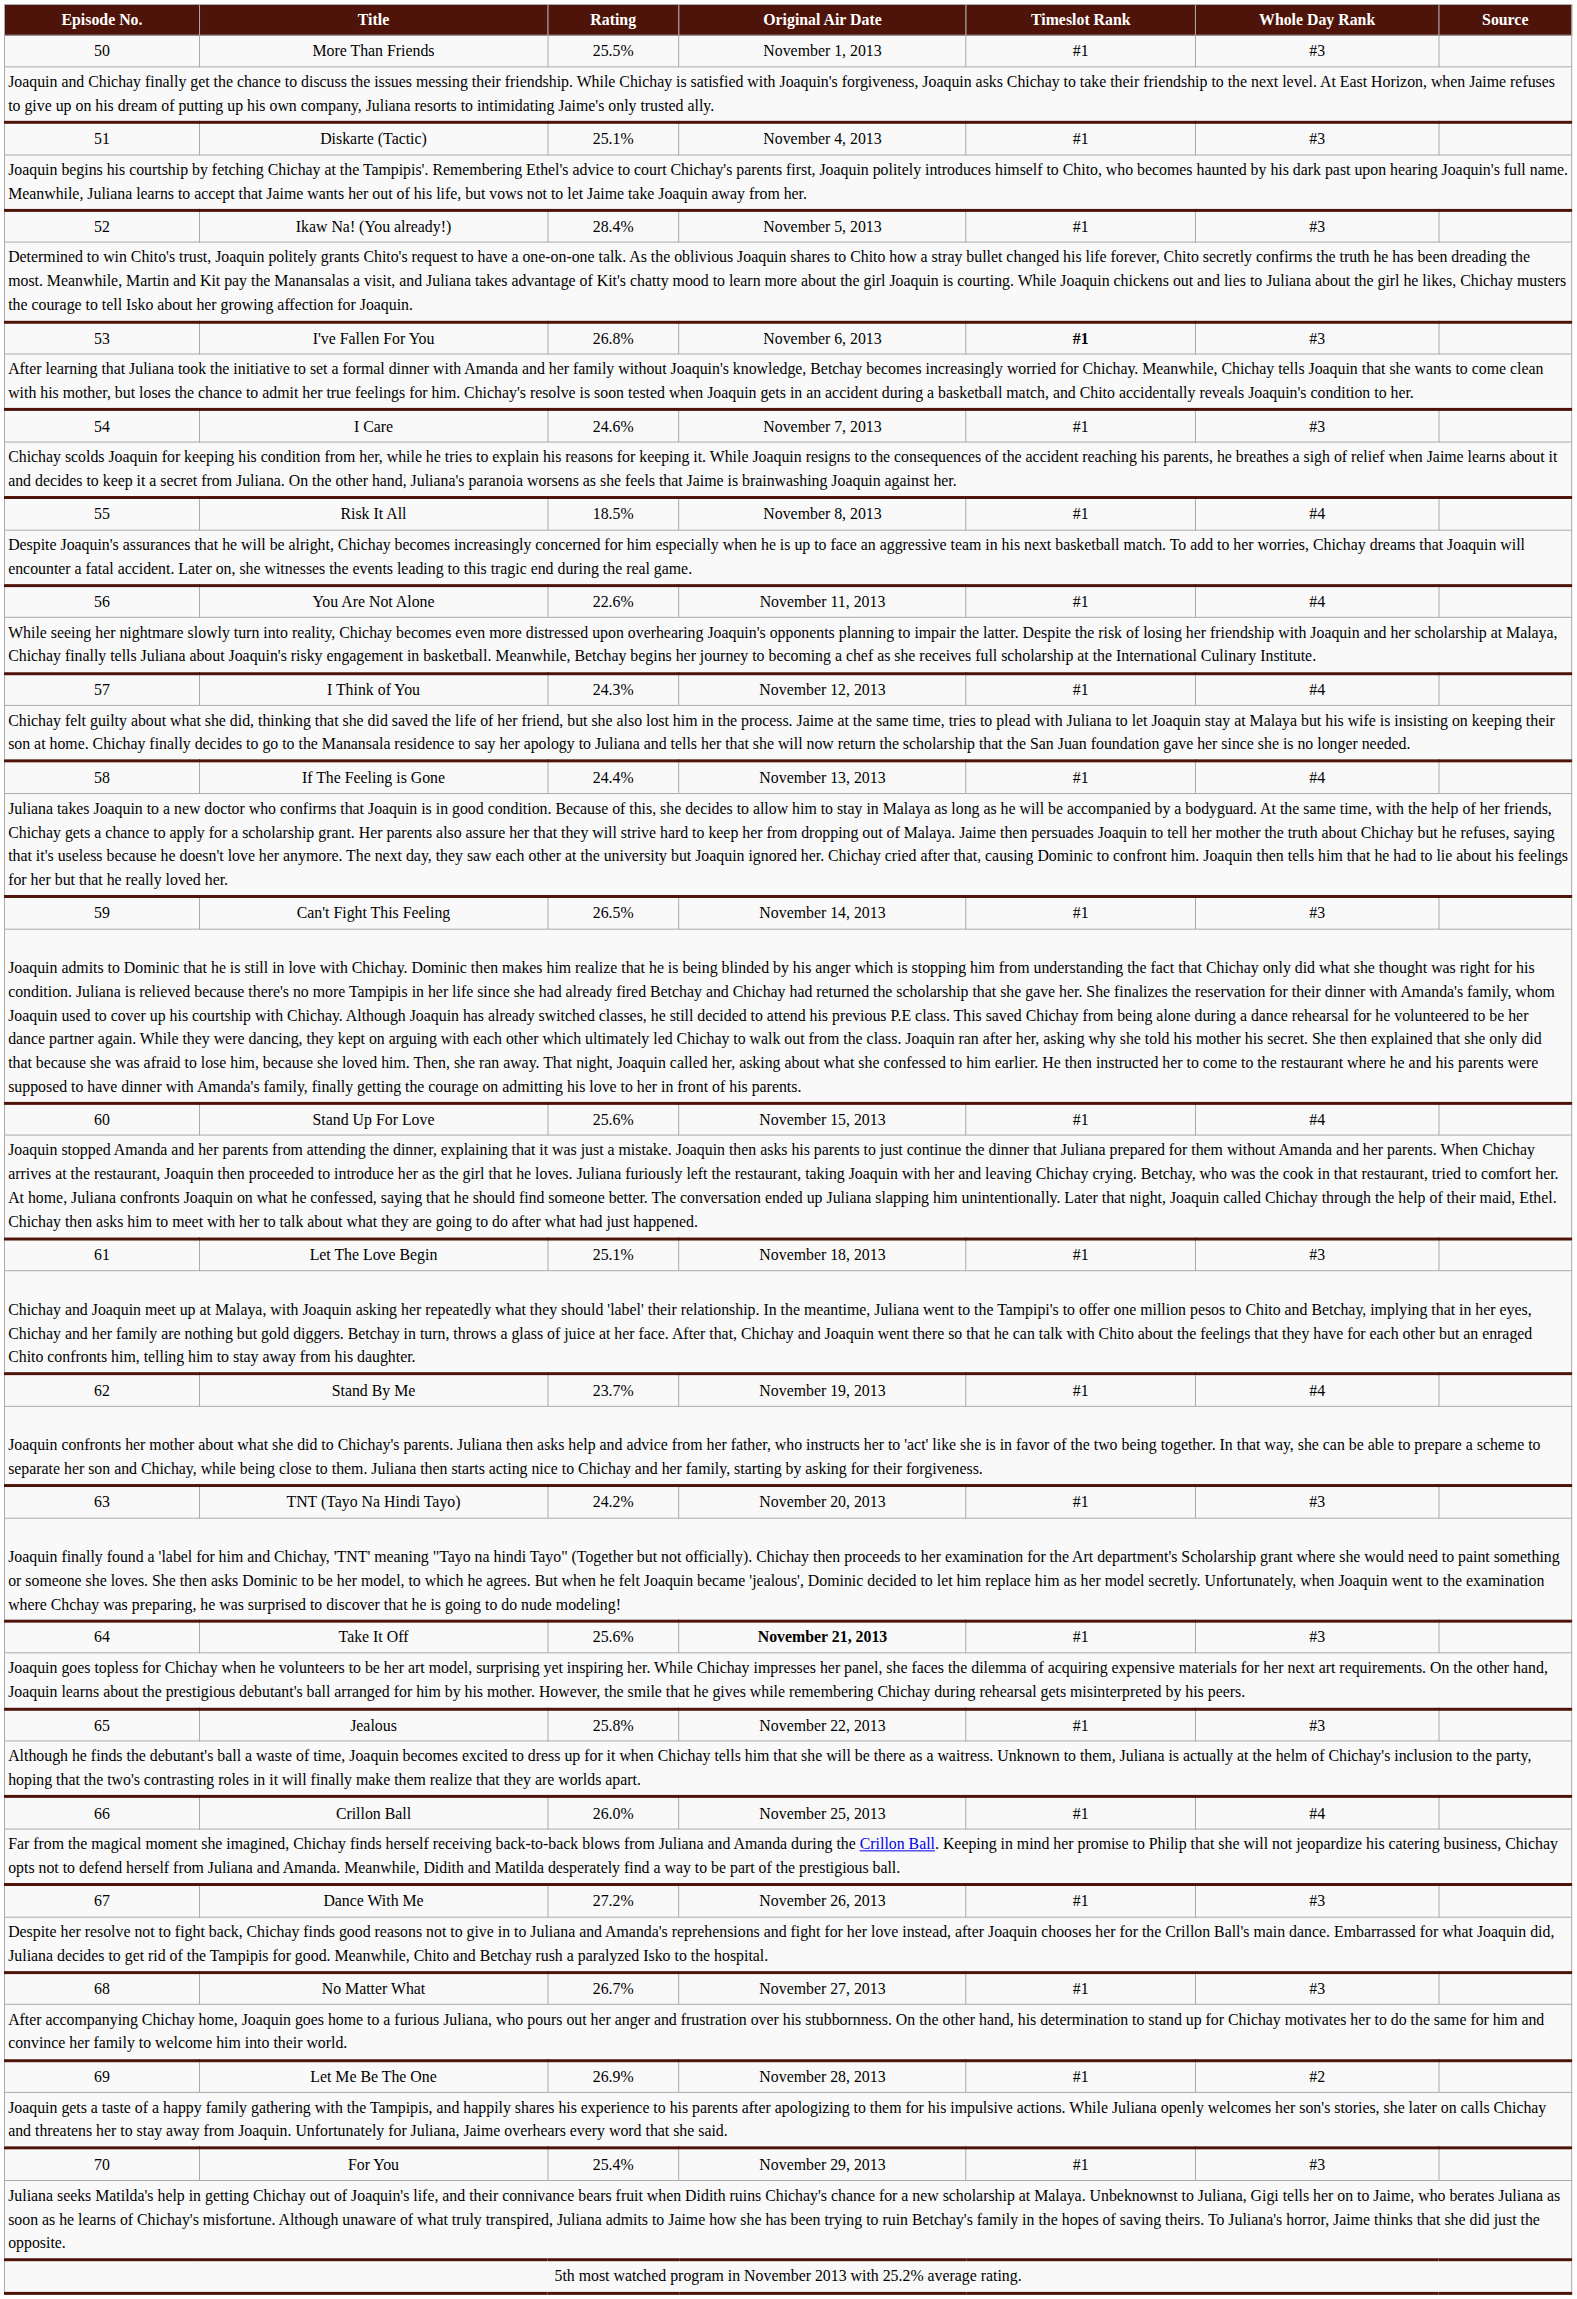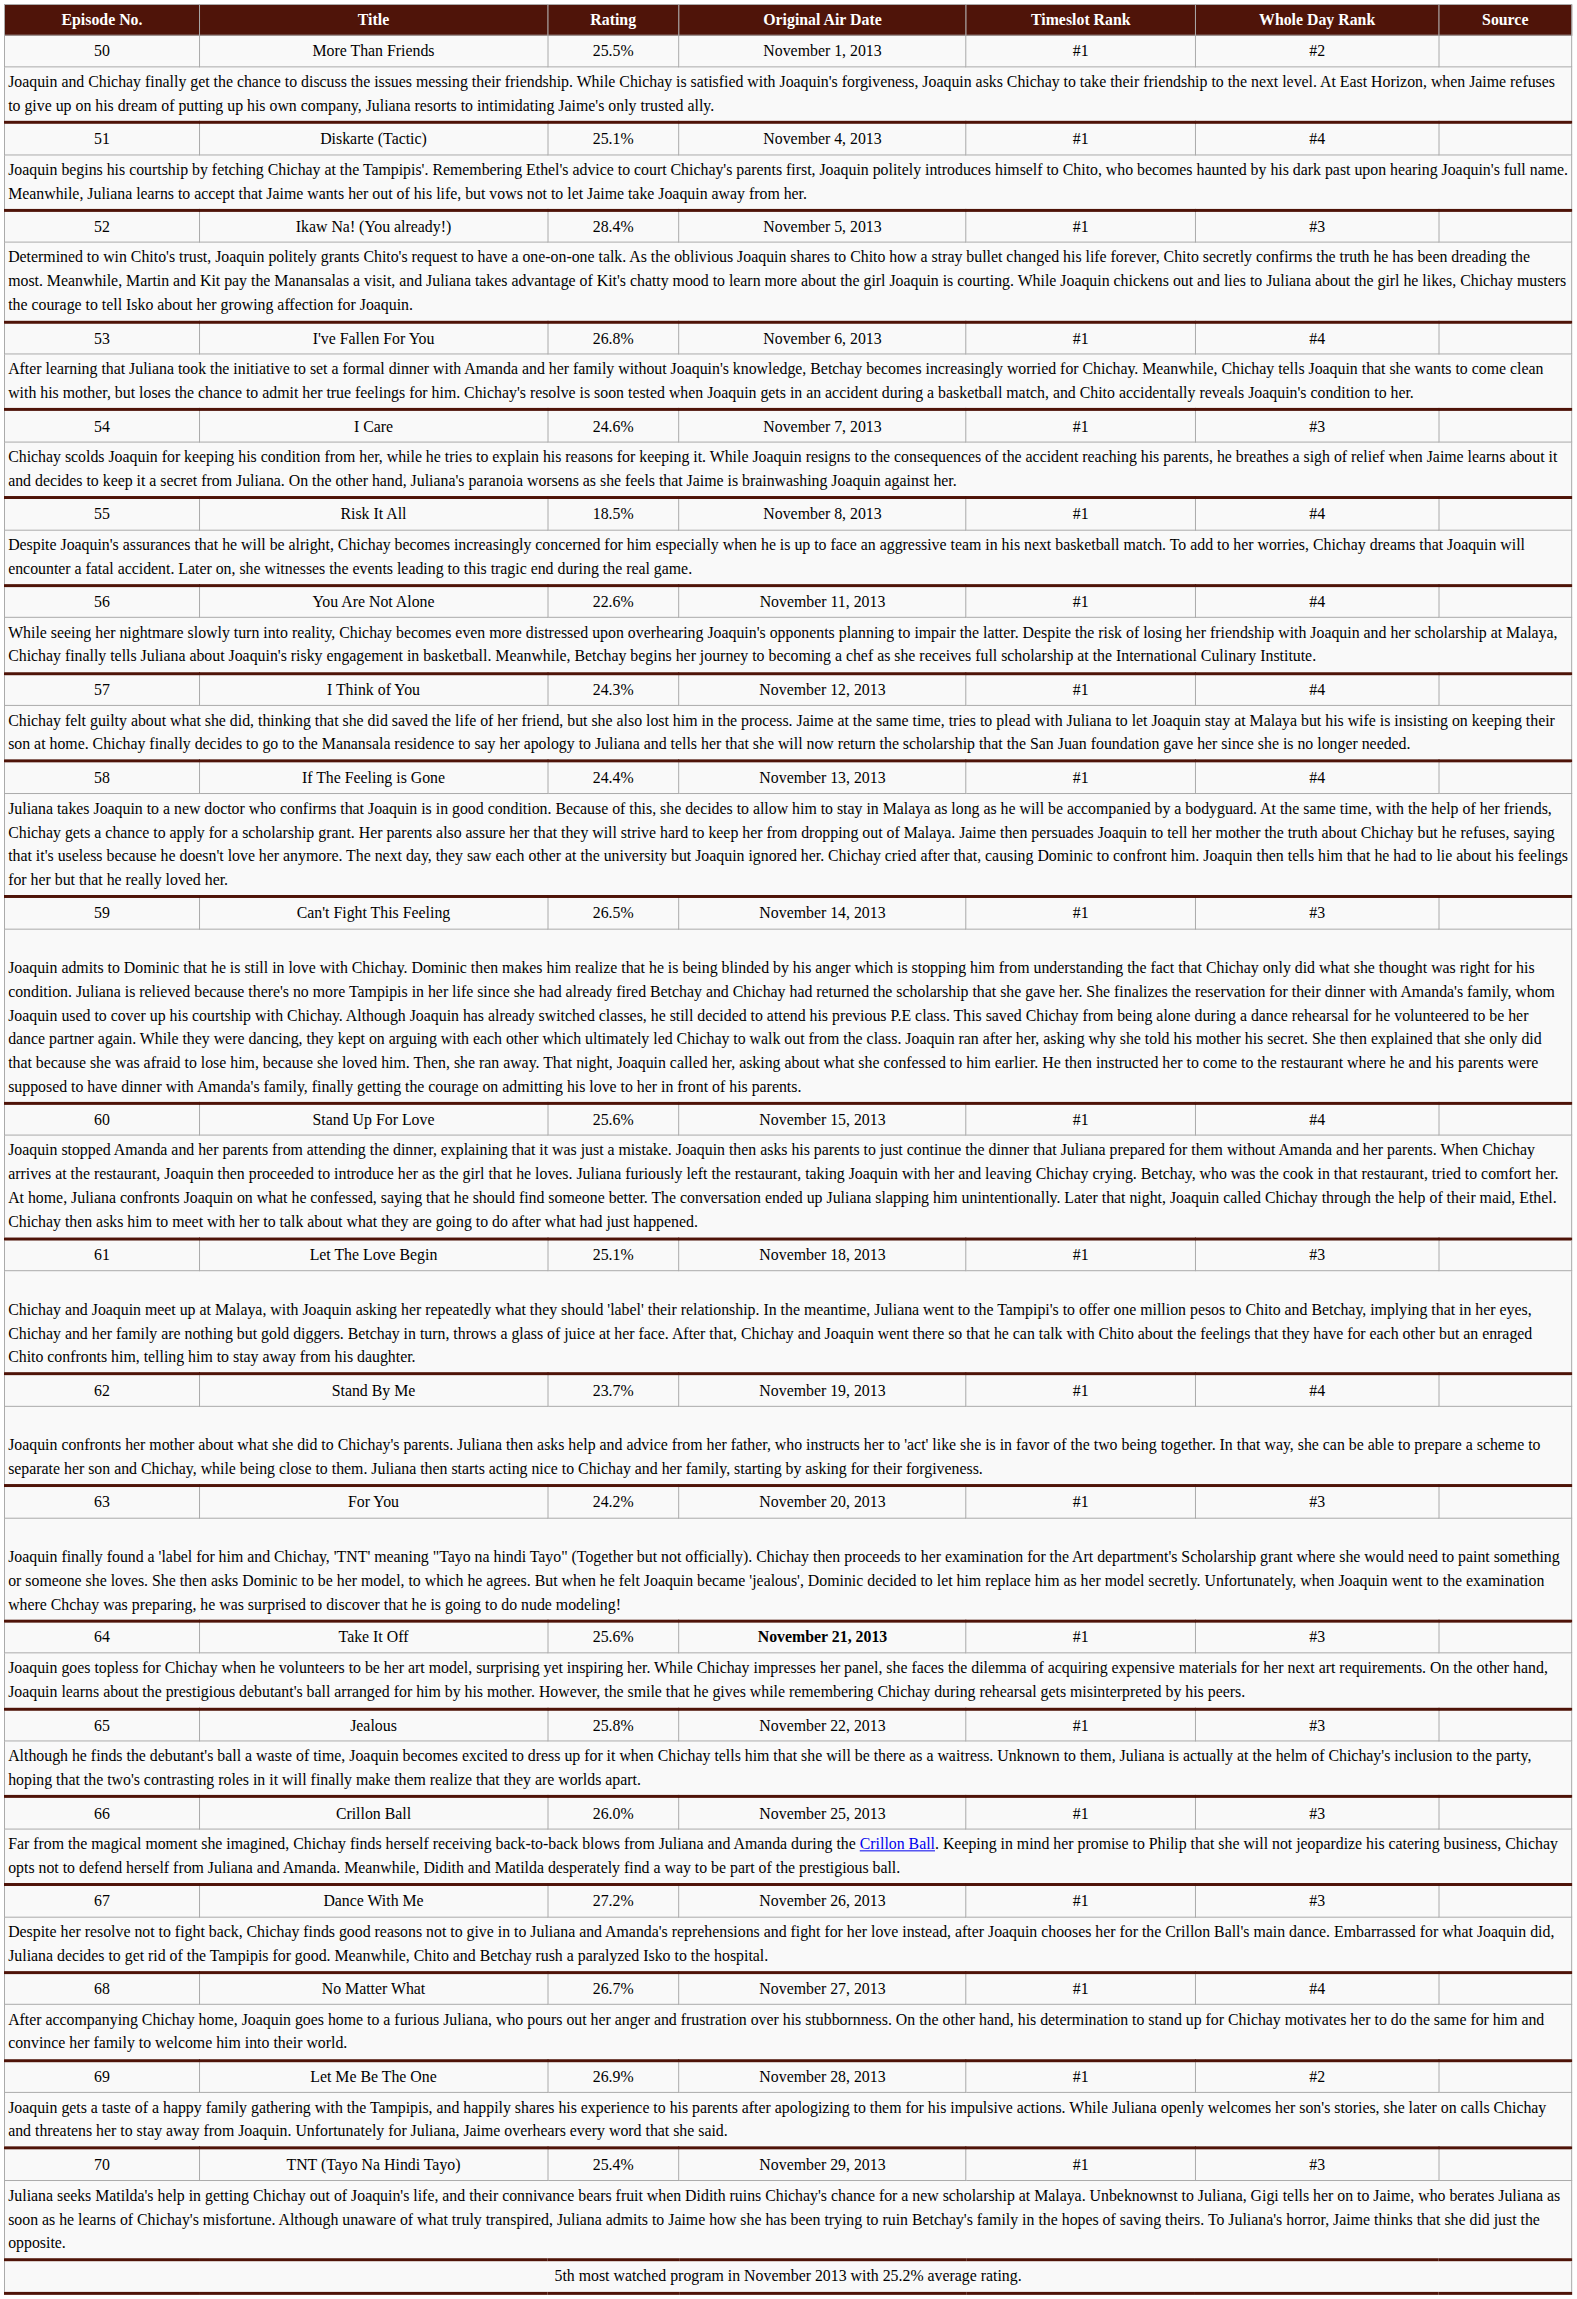50 | Whole Day Rank: #3 -> #2
51 | Whole Day Rank: #3 -> #4
53 | Timeslot Rank: bold -> normal
53 | Whole Day Rank: #3 -> #4
63 | Title: TNT (Tayo Na Hindi Tayo) -> For You
66 | Whole Day Rank: #4 -> #3
68 | Whole Day Rank: #3 -> #4
70 | Title: For You -> TNT (Tayo Na Hindi Tayo)
